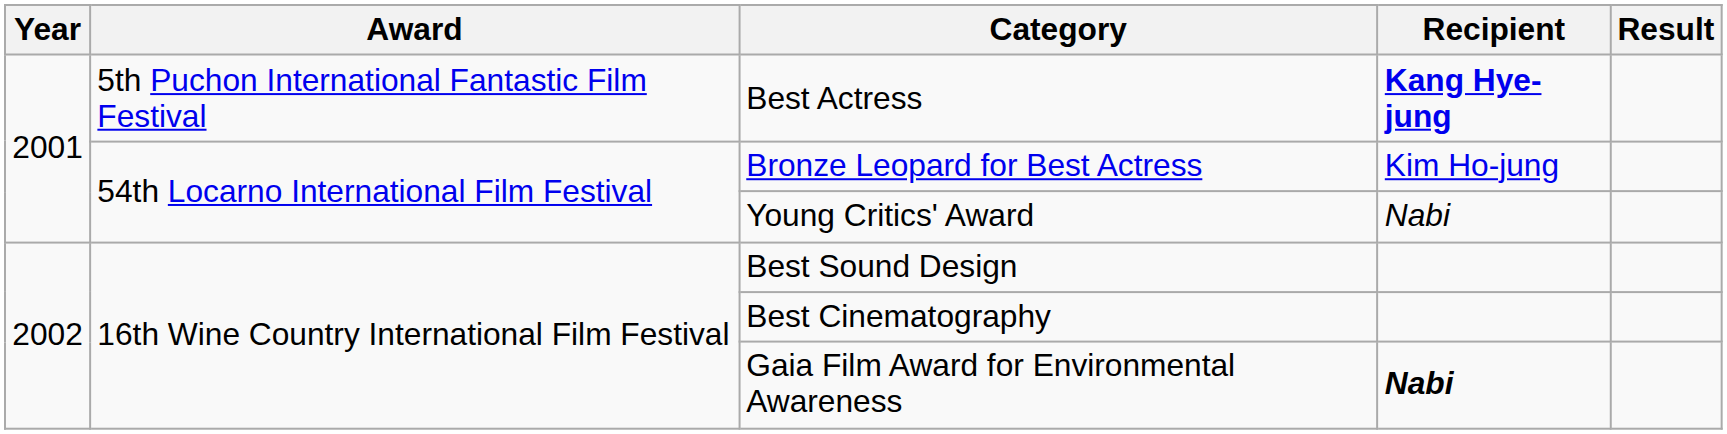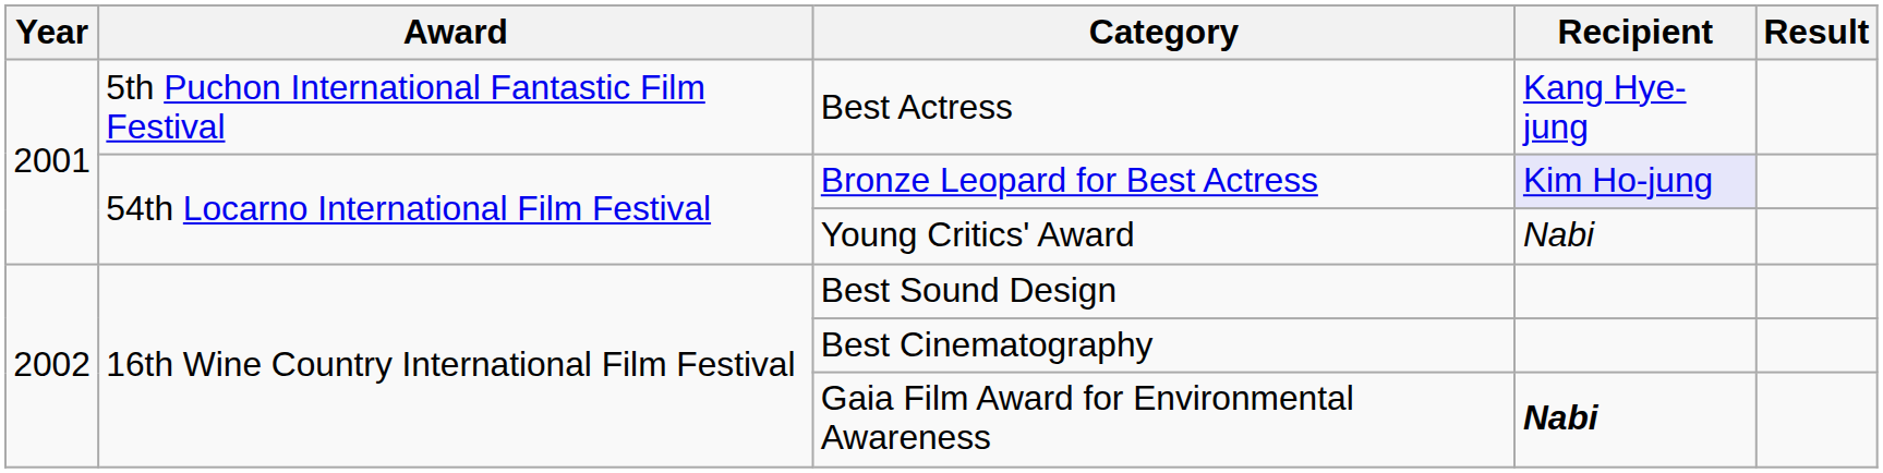Best Actress | Recipient: bold -> normal
Bronze Leopard for Best Actress | Recipient: no background -> lavender background
